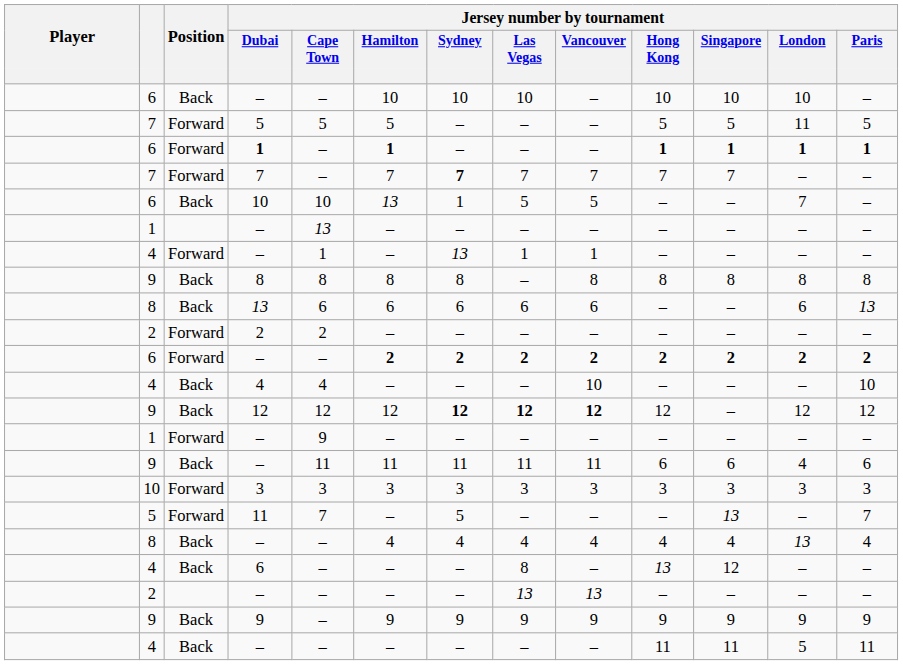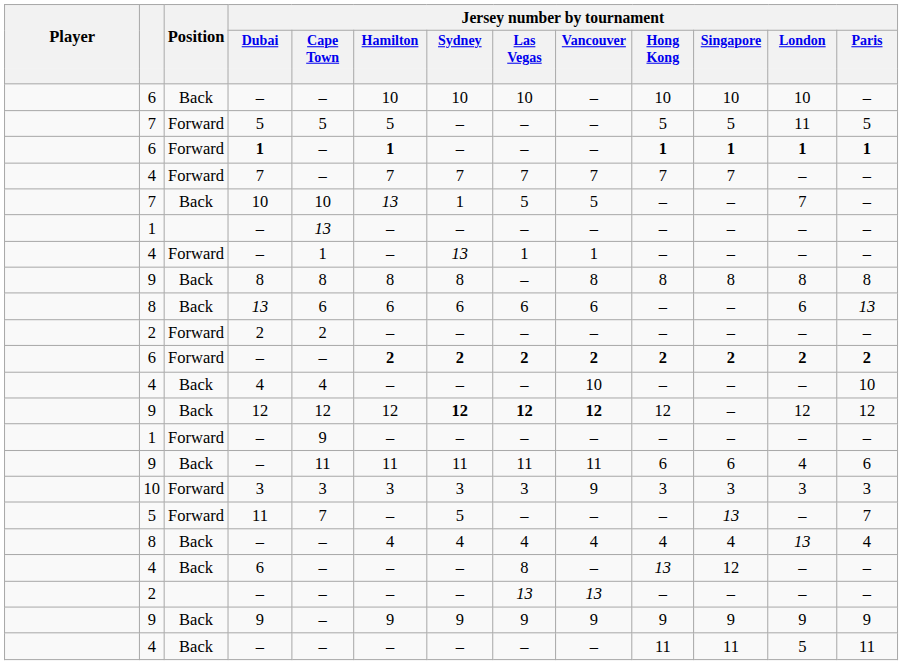row 7 | column 2: 7 -> 4
row 7 | Jersey number by tournament / Sydney: bold -> normal
row 8 | column 2: 6 -> 7
row 19 | Jersey number by tournament / Vancouver: 3 -> 9
